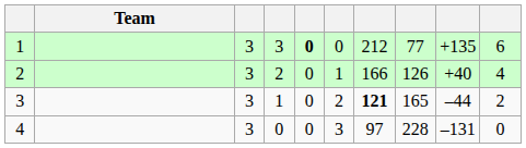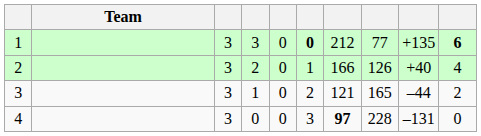row 2 | column 5: bold -> normal
row 2 | column 6: normal -> bold
row 2 | column 10: normal -> bold
row 4 | column 7: bold -> normal
row 5 | column 7: normal -> bold
